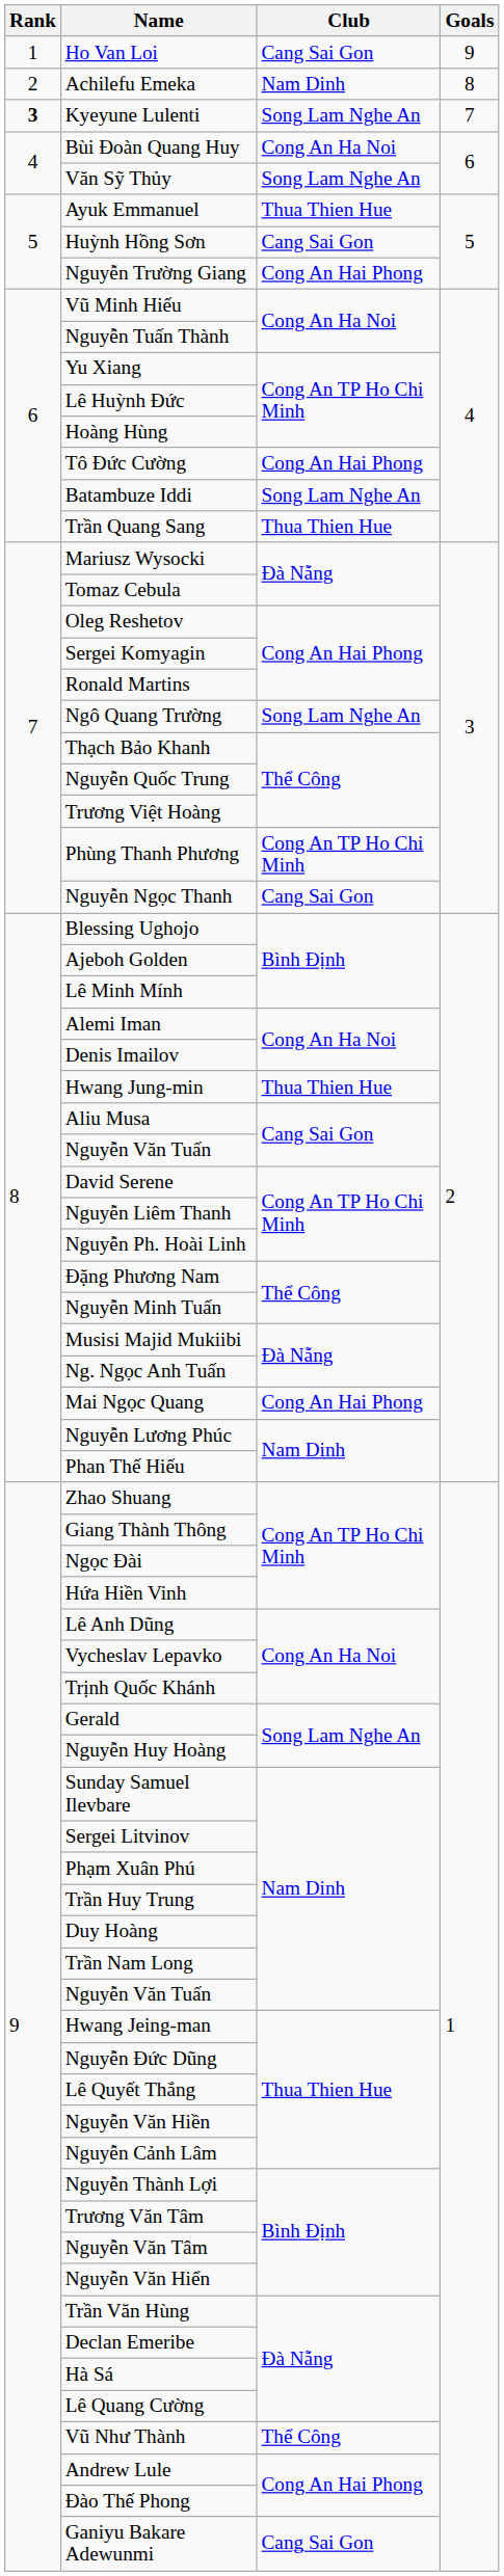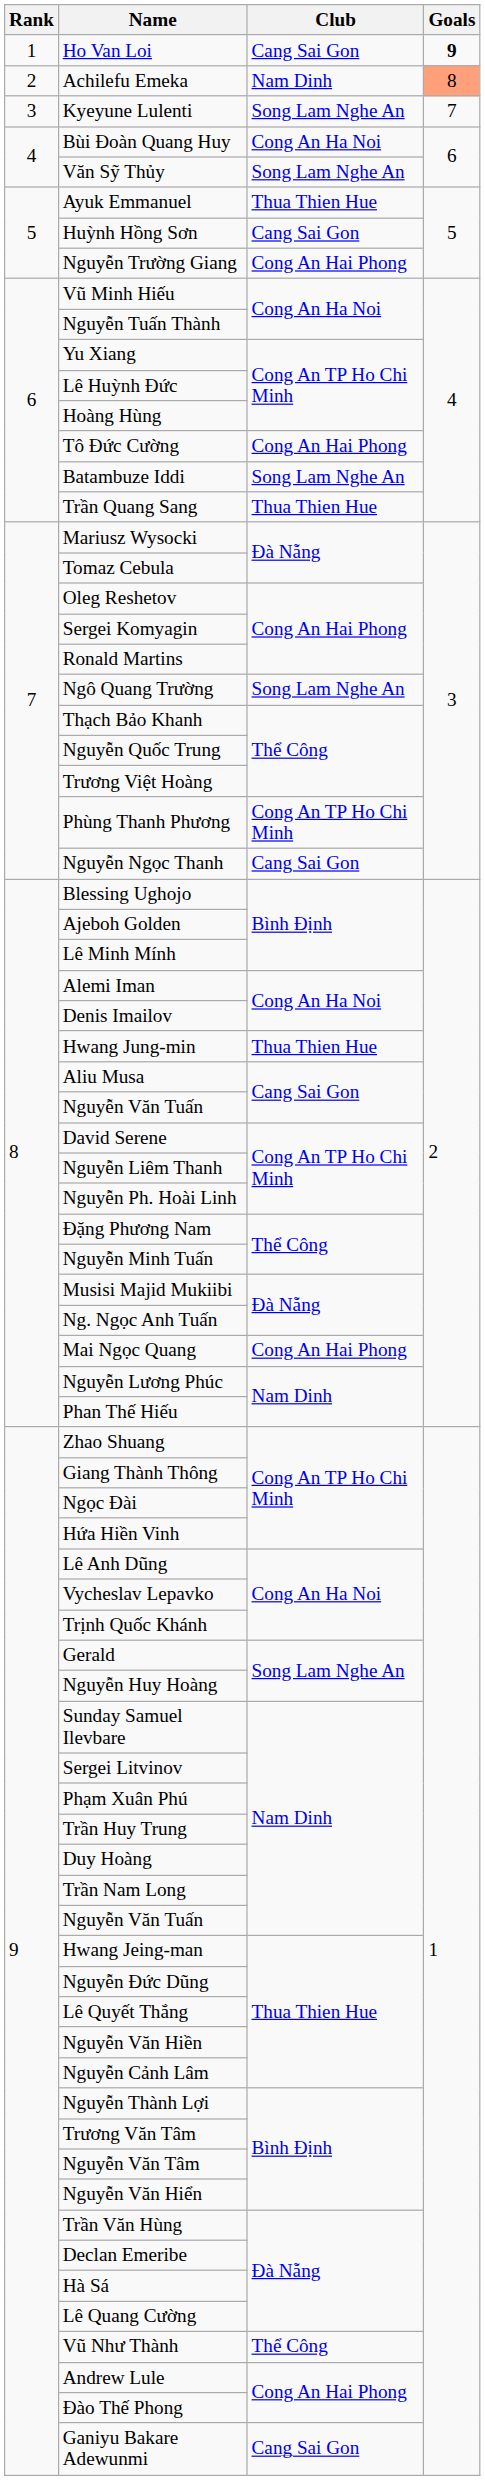Ho Van Loi | Goals: normal -> bold
Achilefu Emeka | Goals: no background -> lightsalmon background
Kyeyune Lulenti | Rank: bold -> normal
